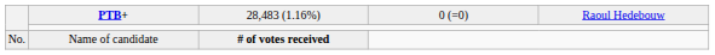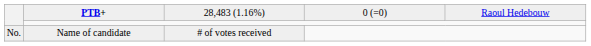No. | column 3: bold -> normal
